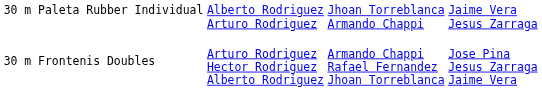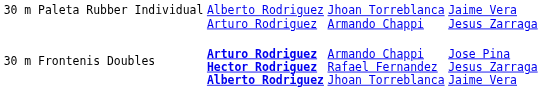30 m Frontenis Doubles | column 2: normal -> bold
